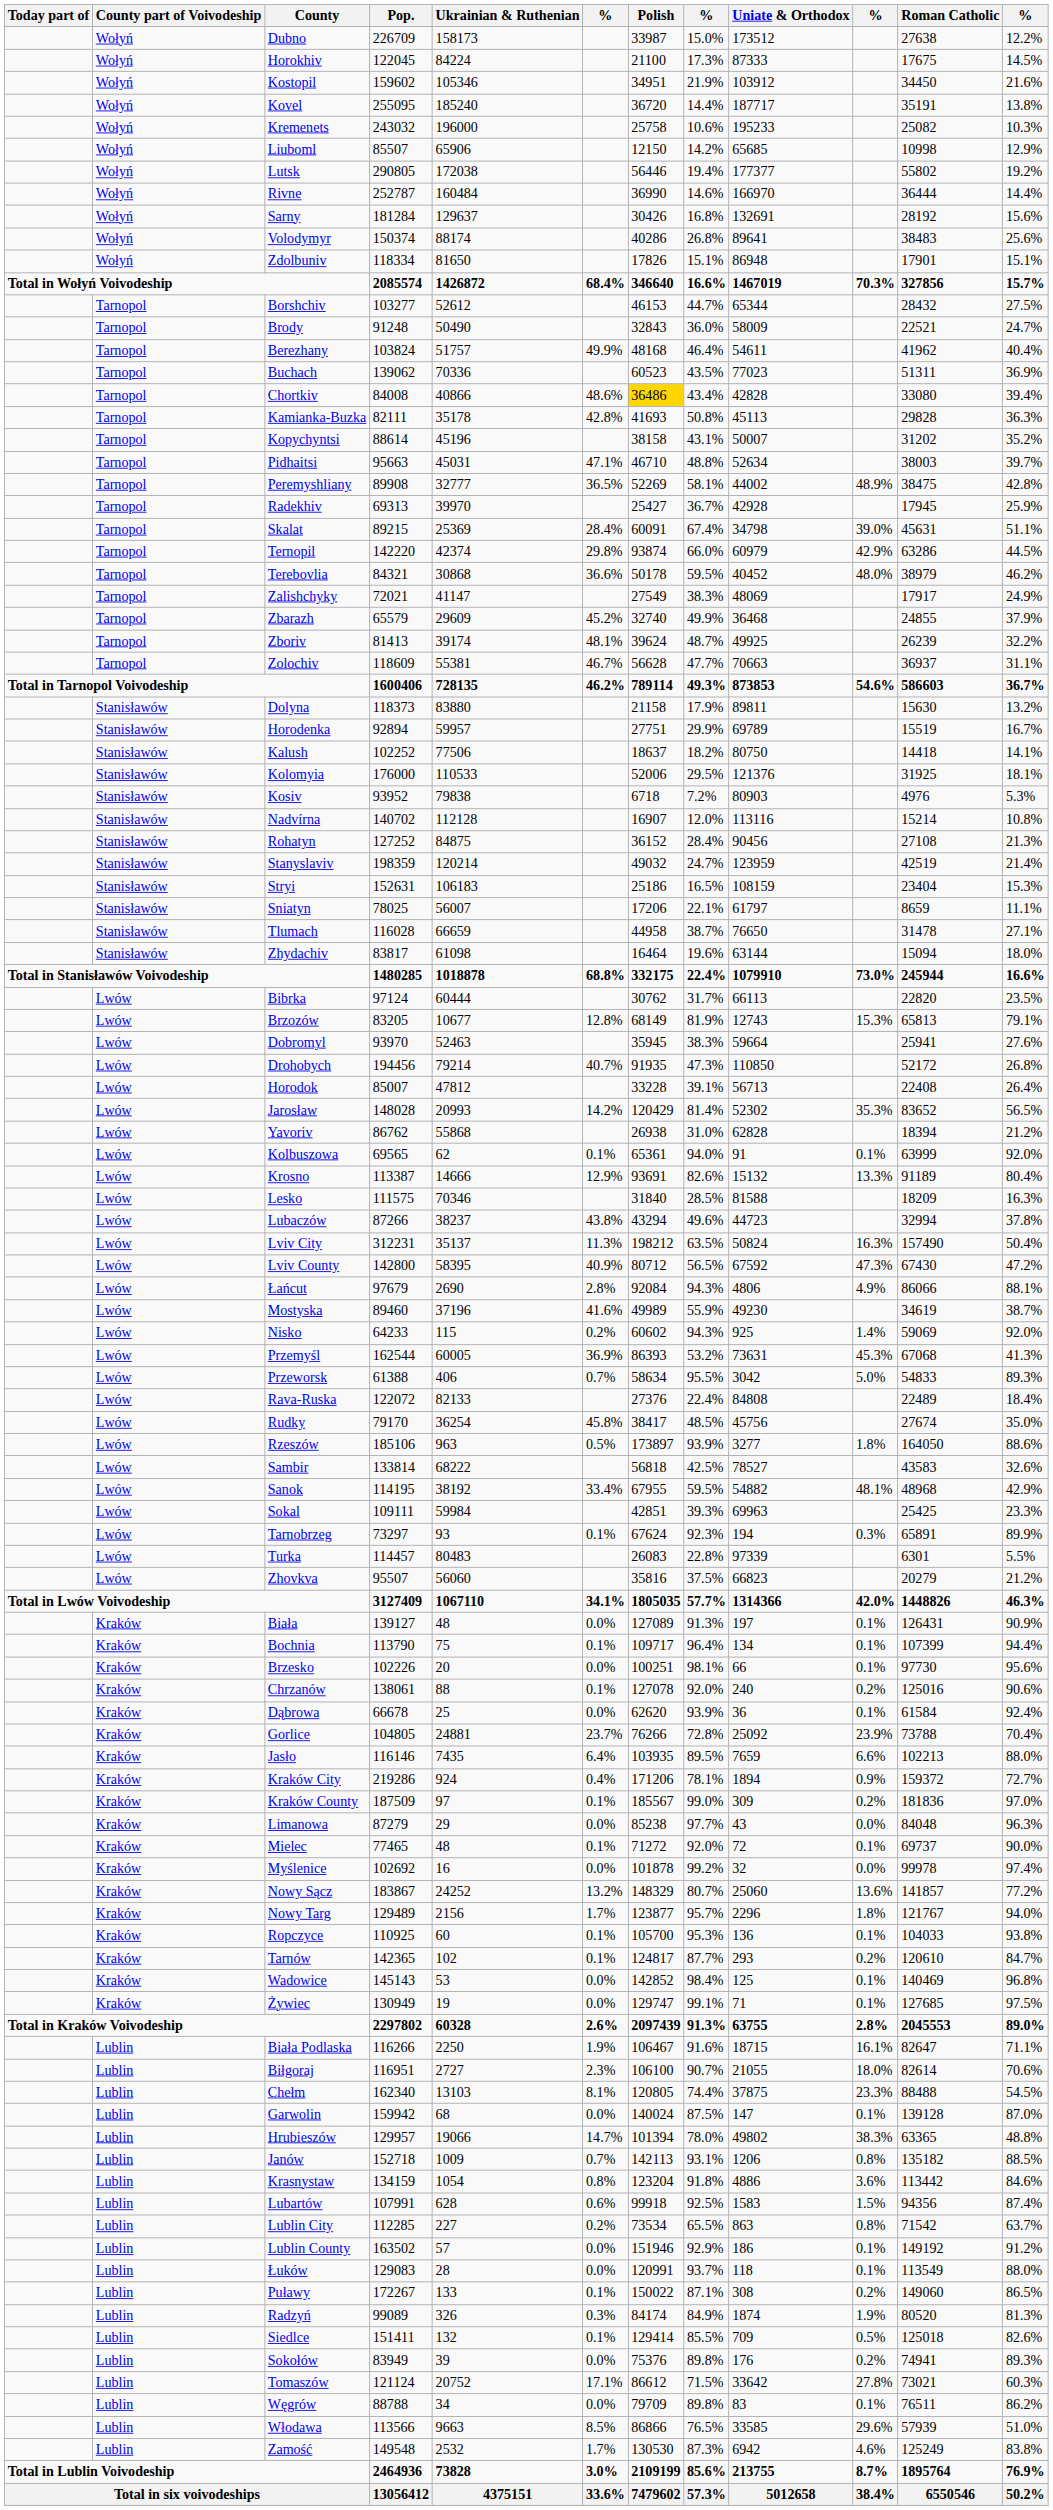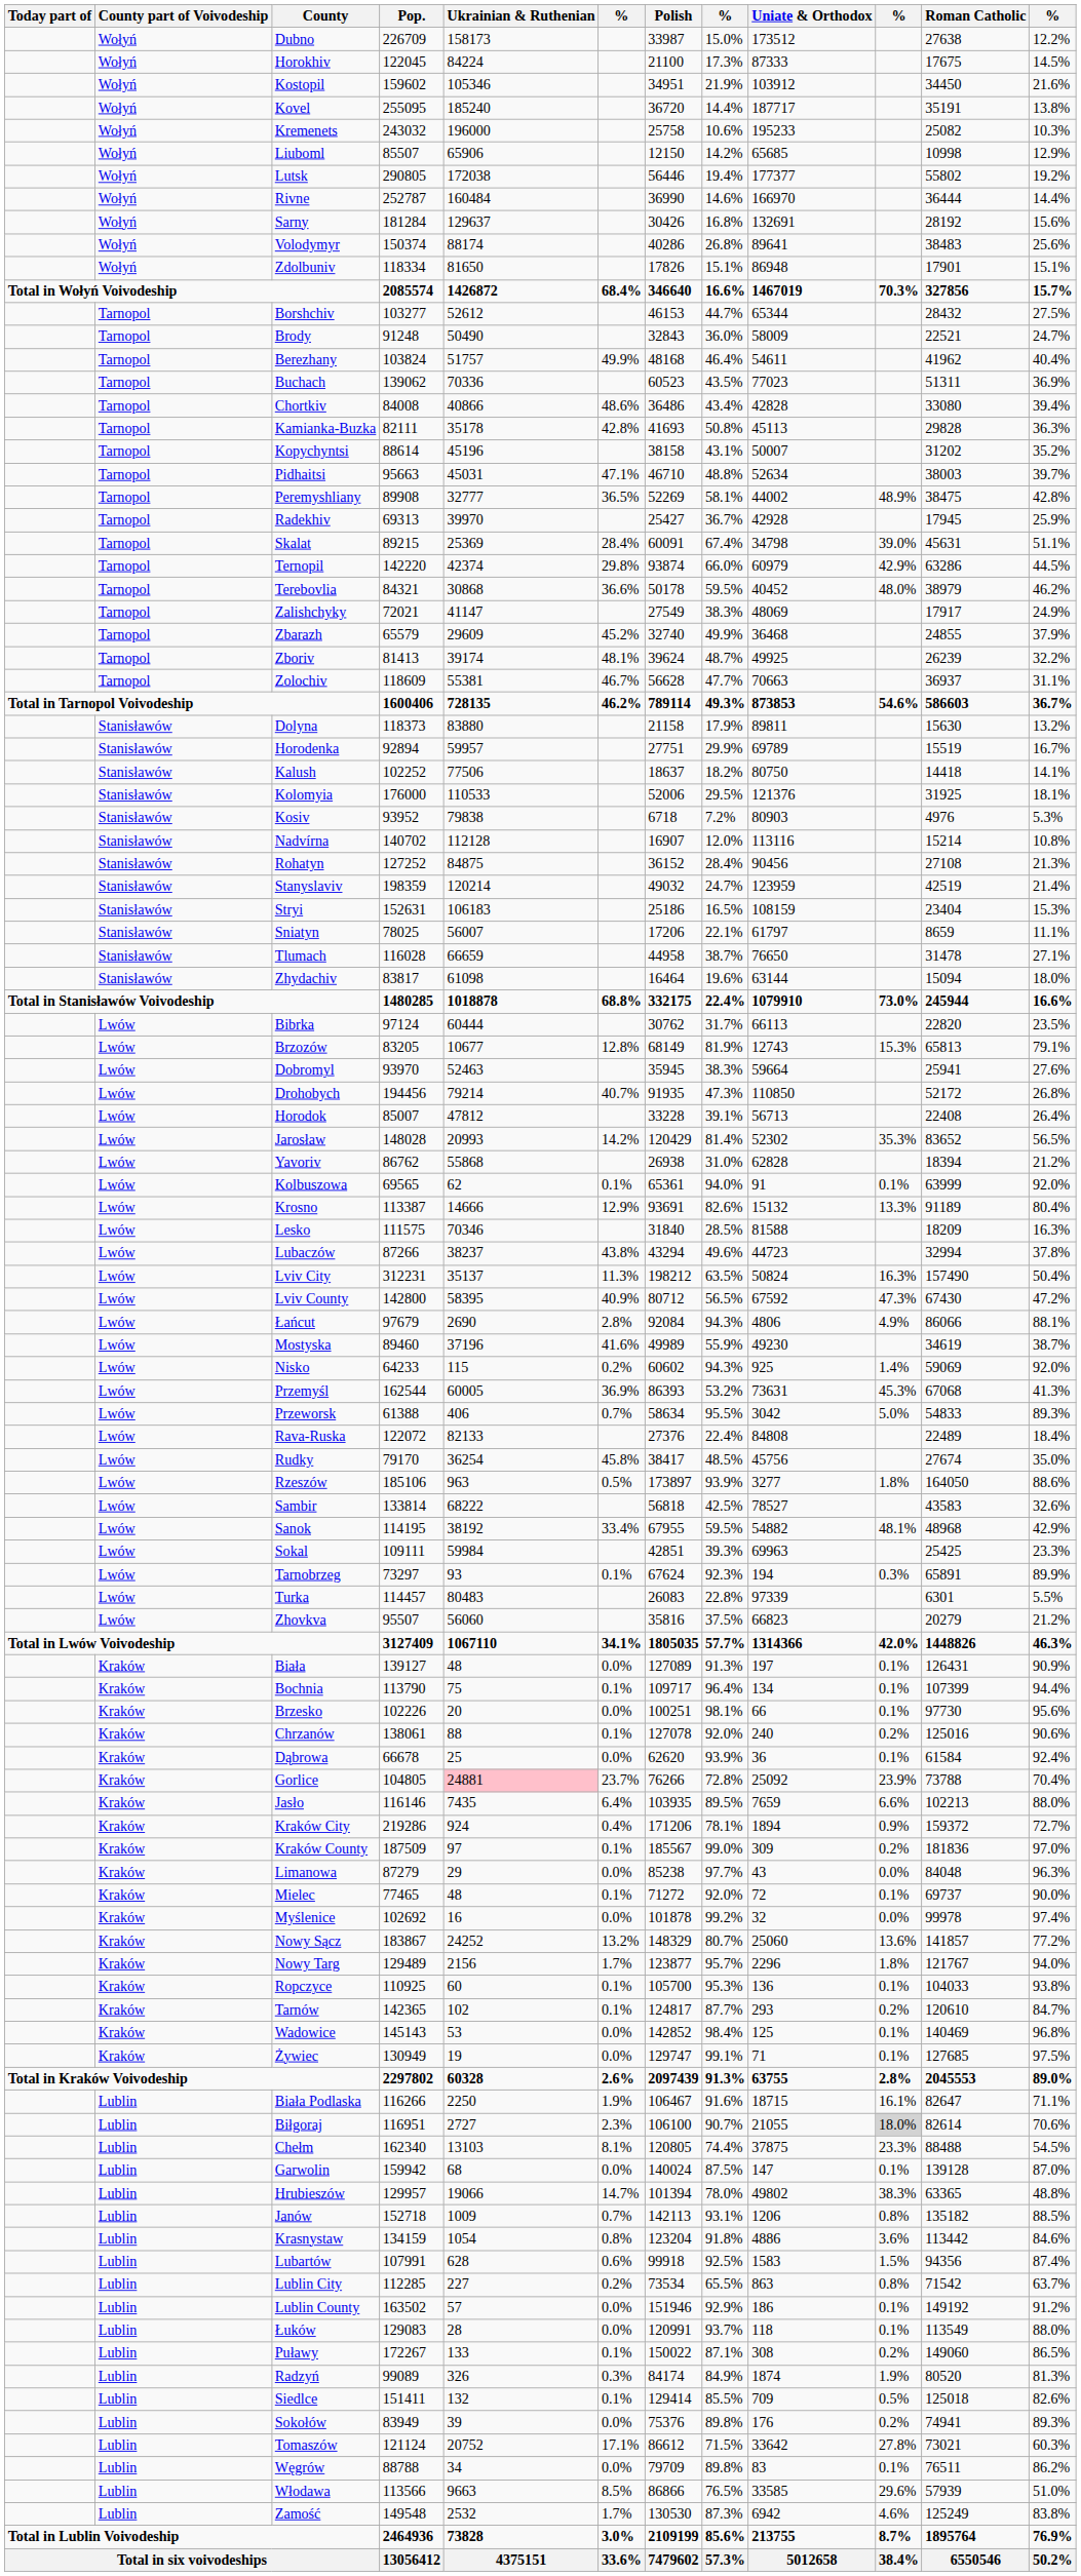Chortkiv | Polish: gold background -> no background
Gorlice | Ukrainian & Ruthenian: no background -> pink background
Biłgoraj | column 10: no background -> lightgrey background
